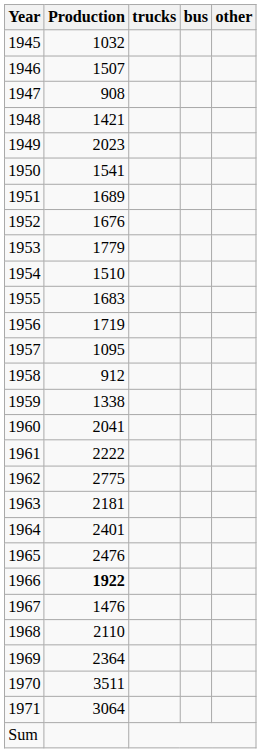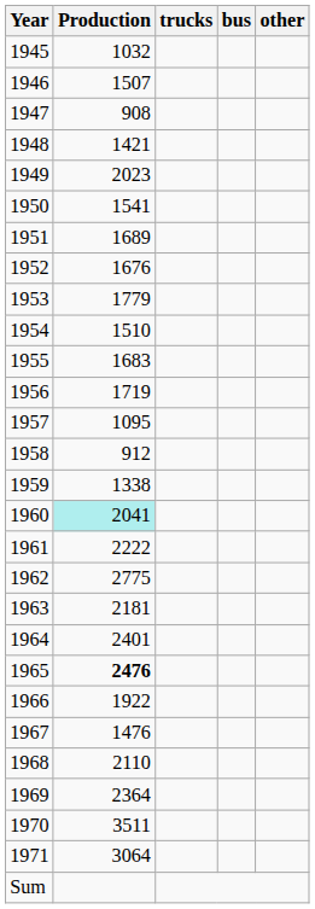1960 | Production: no background -> paleturquoise background
1965 | Production: normal -> bold
1966 | Production: bold -> normal
